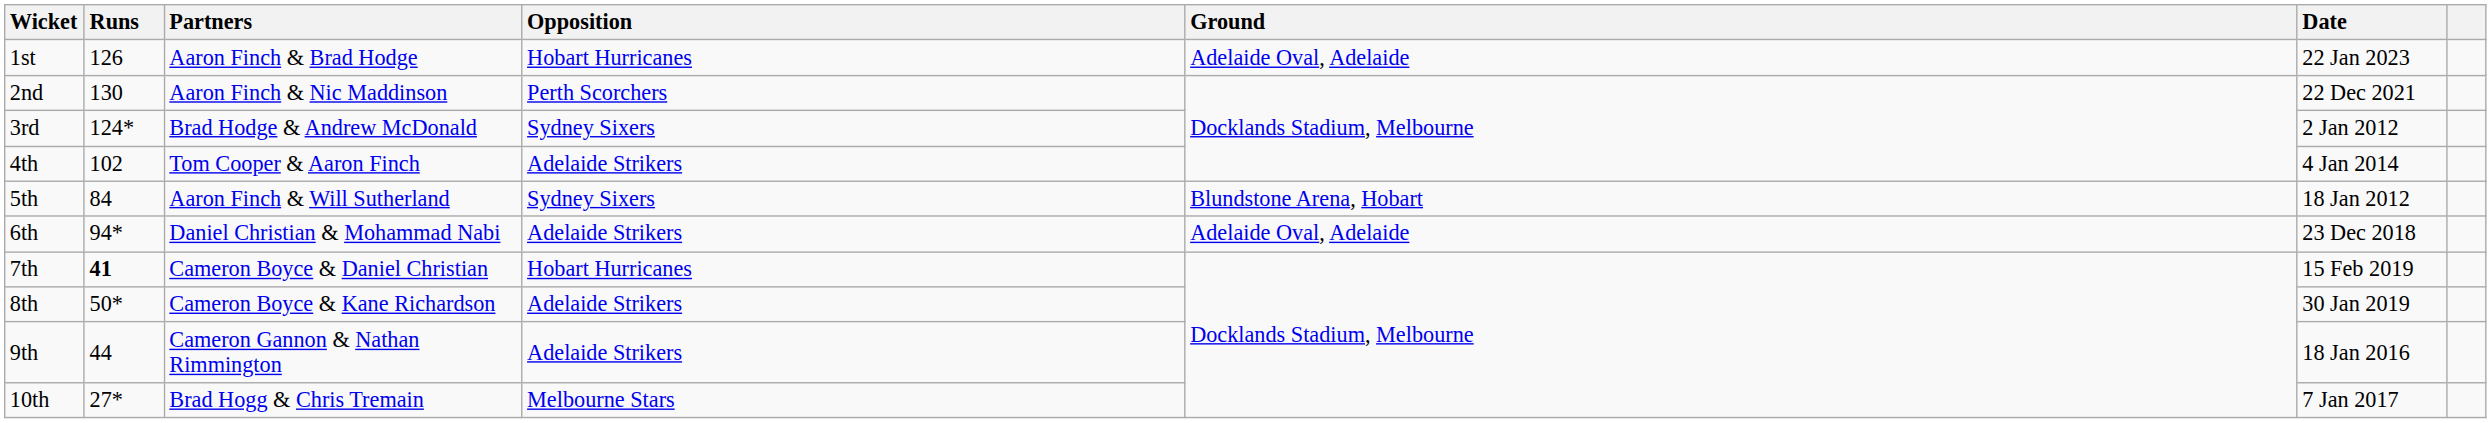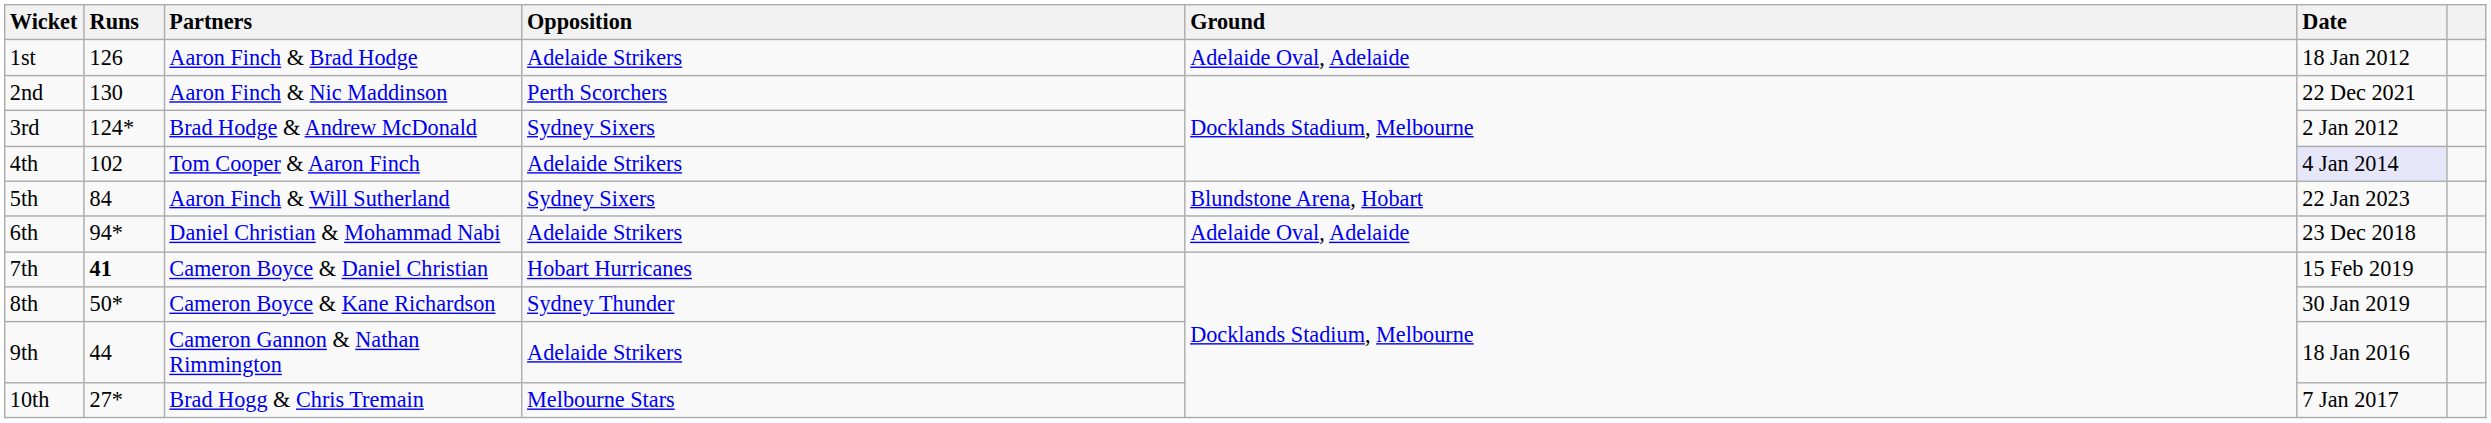1st | Opposition: Hobart Hurricanes -> Adelaide Strikers
1st | Date: 22 Jan 2023 -> 18 Jan 2012
4th | Date: no background -> lavender background
5th | Date: 18 Jan 2012 -> 22 Jan 2023
8th | Opposition: Adelaide Strikers -> Sydney Thunder
